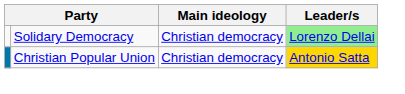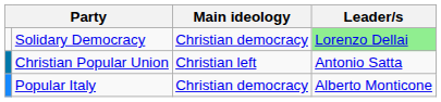Christian Popular Union | Main ideology: Christian democracy -> Christian left
Christian Popular Union | Leader/s: gold background -> no background
+ row: Popular Italy | Christian democracy | Alberto Monticone
